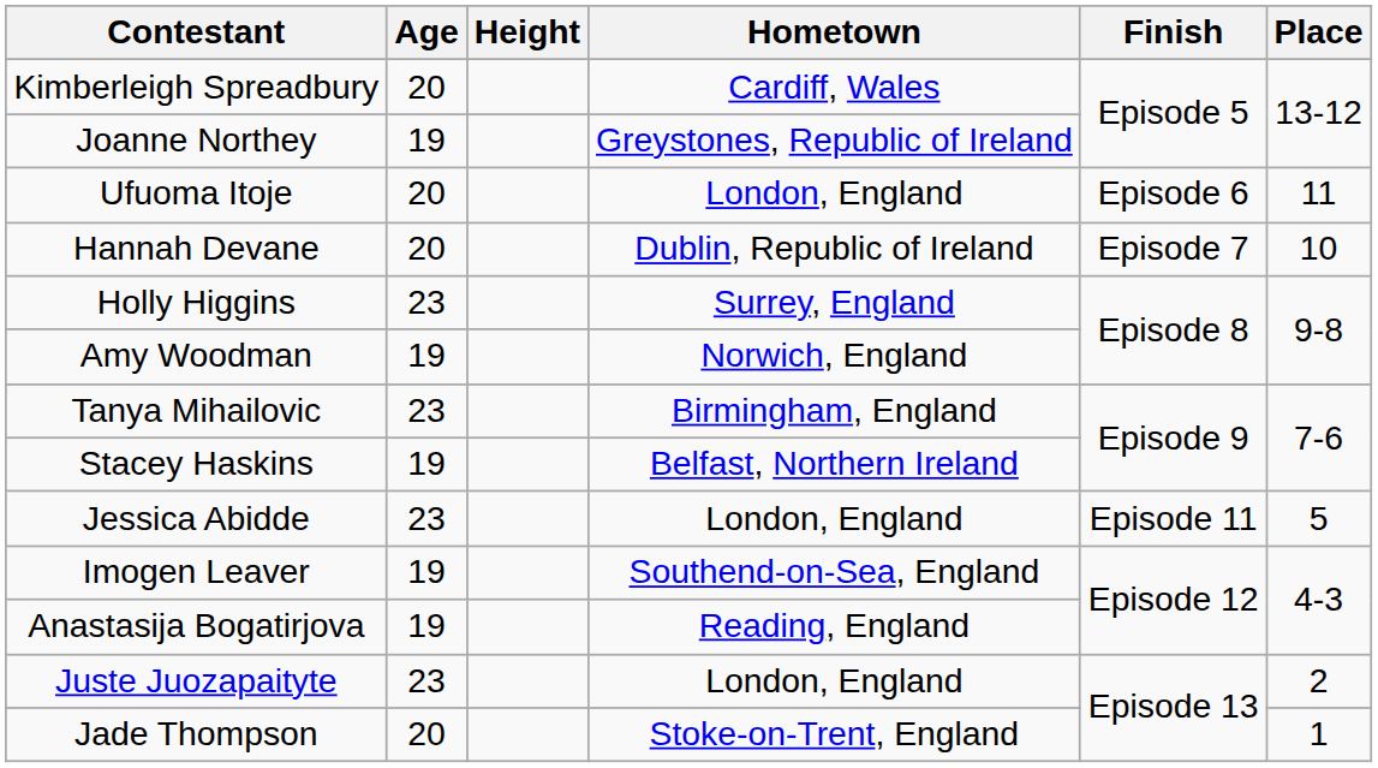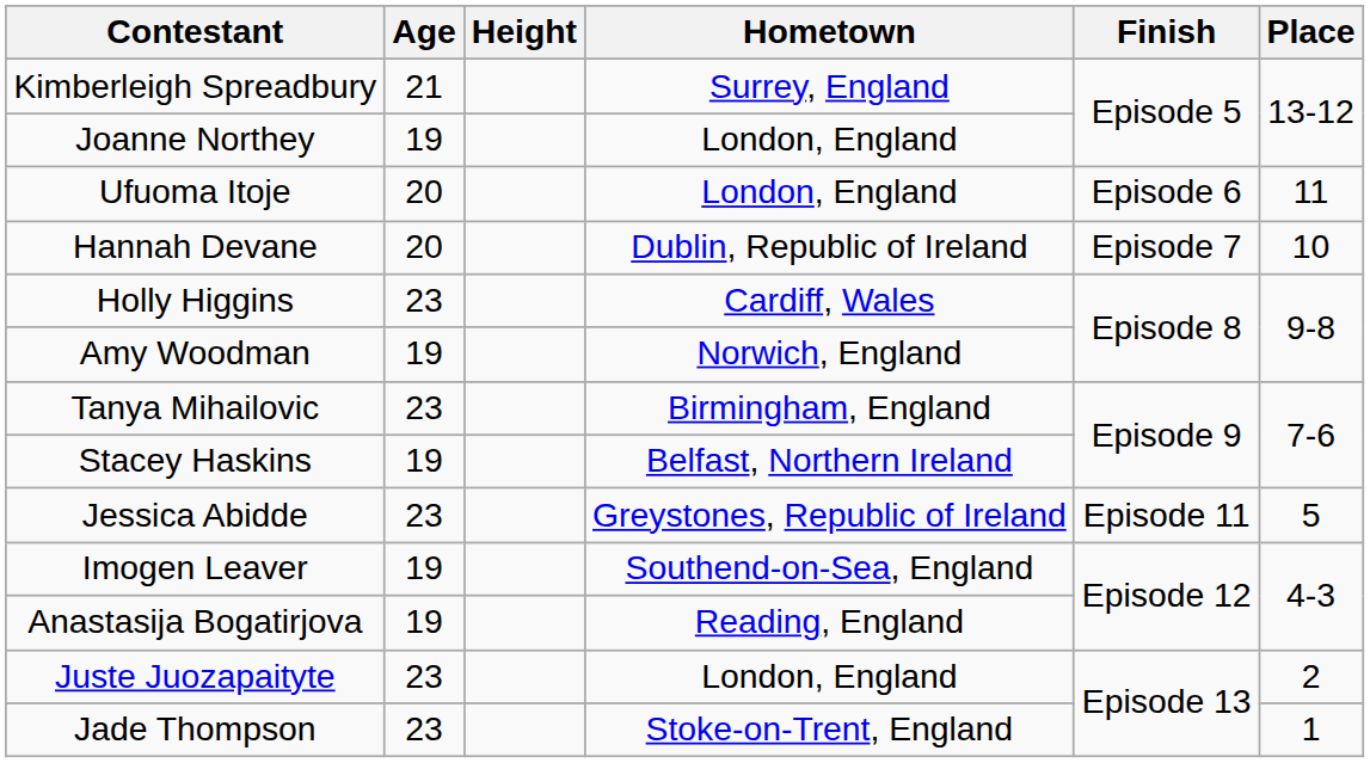Kimberleigh Spreadbury | Age: 20 -> 21
Kimberleigh Spreadbury | Hometown: Cardiff, Wales -> Surrey, England
Joanne Northey | Hometown: Greystones, Republic of Ireland -> London, England
Holly Higgins | Hometown: Surrey, England -> Cardiff, Wales
Jessica Abidde | Hometown: London, England -> Greystones, Republic of Ireland
Jade Thompson | Age: 20 -> 23
